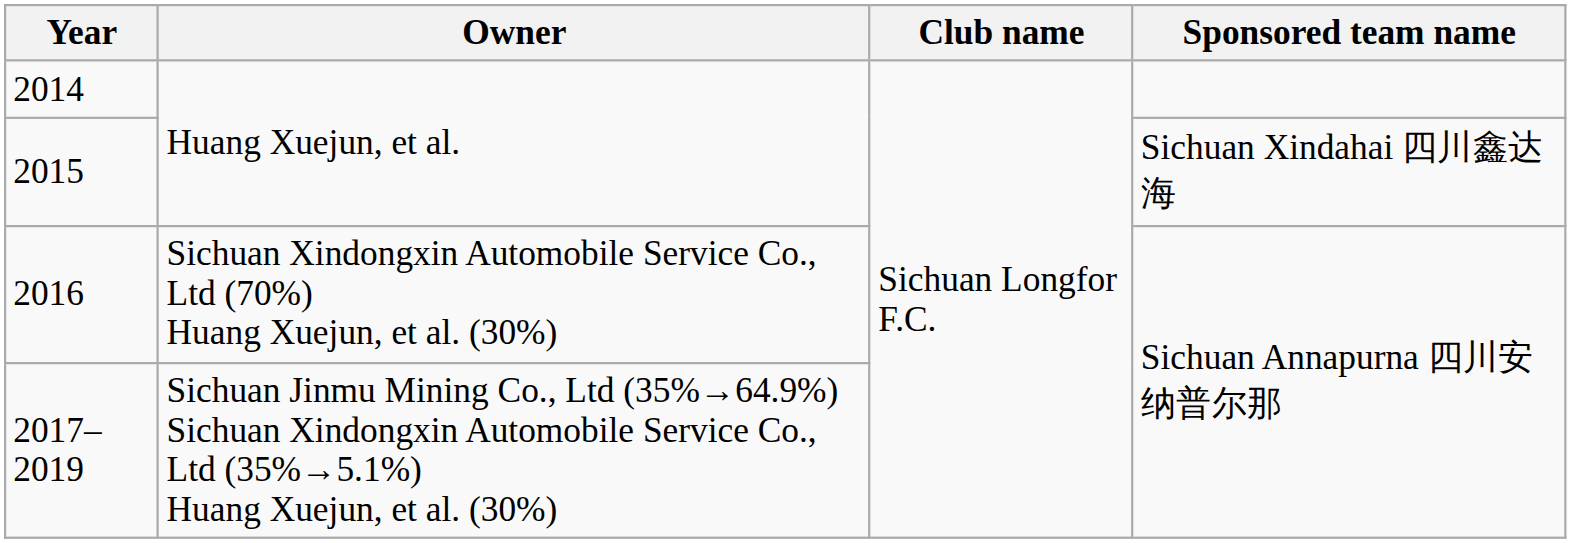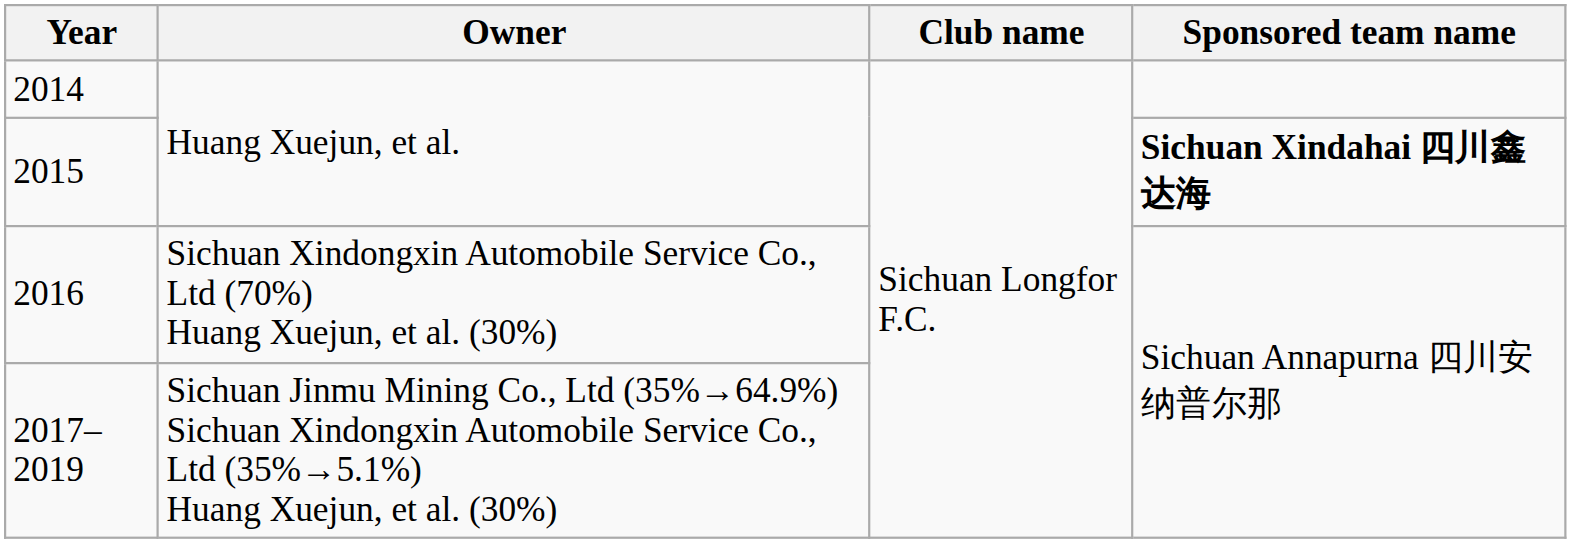2015 | Sponsored team name: normal -> bold
